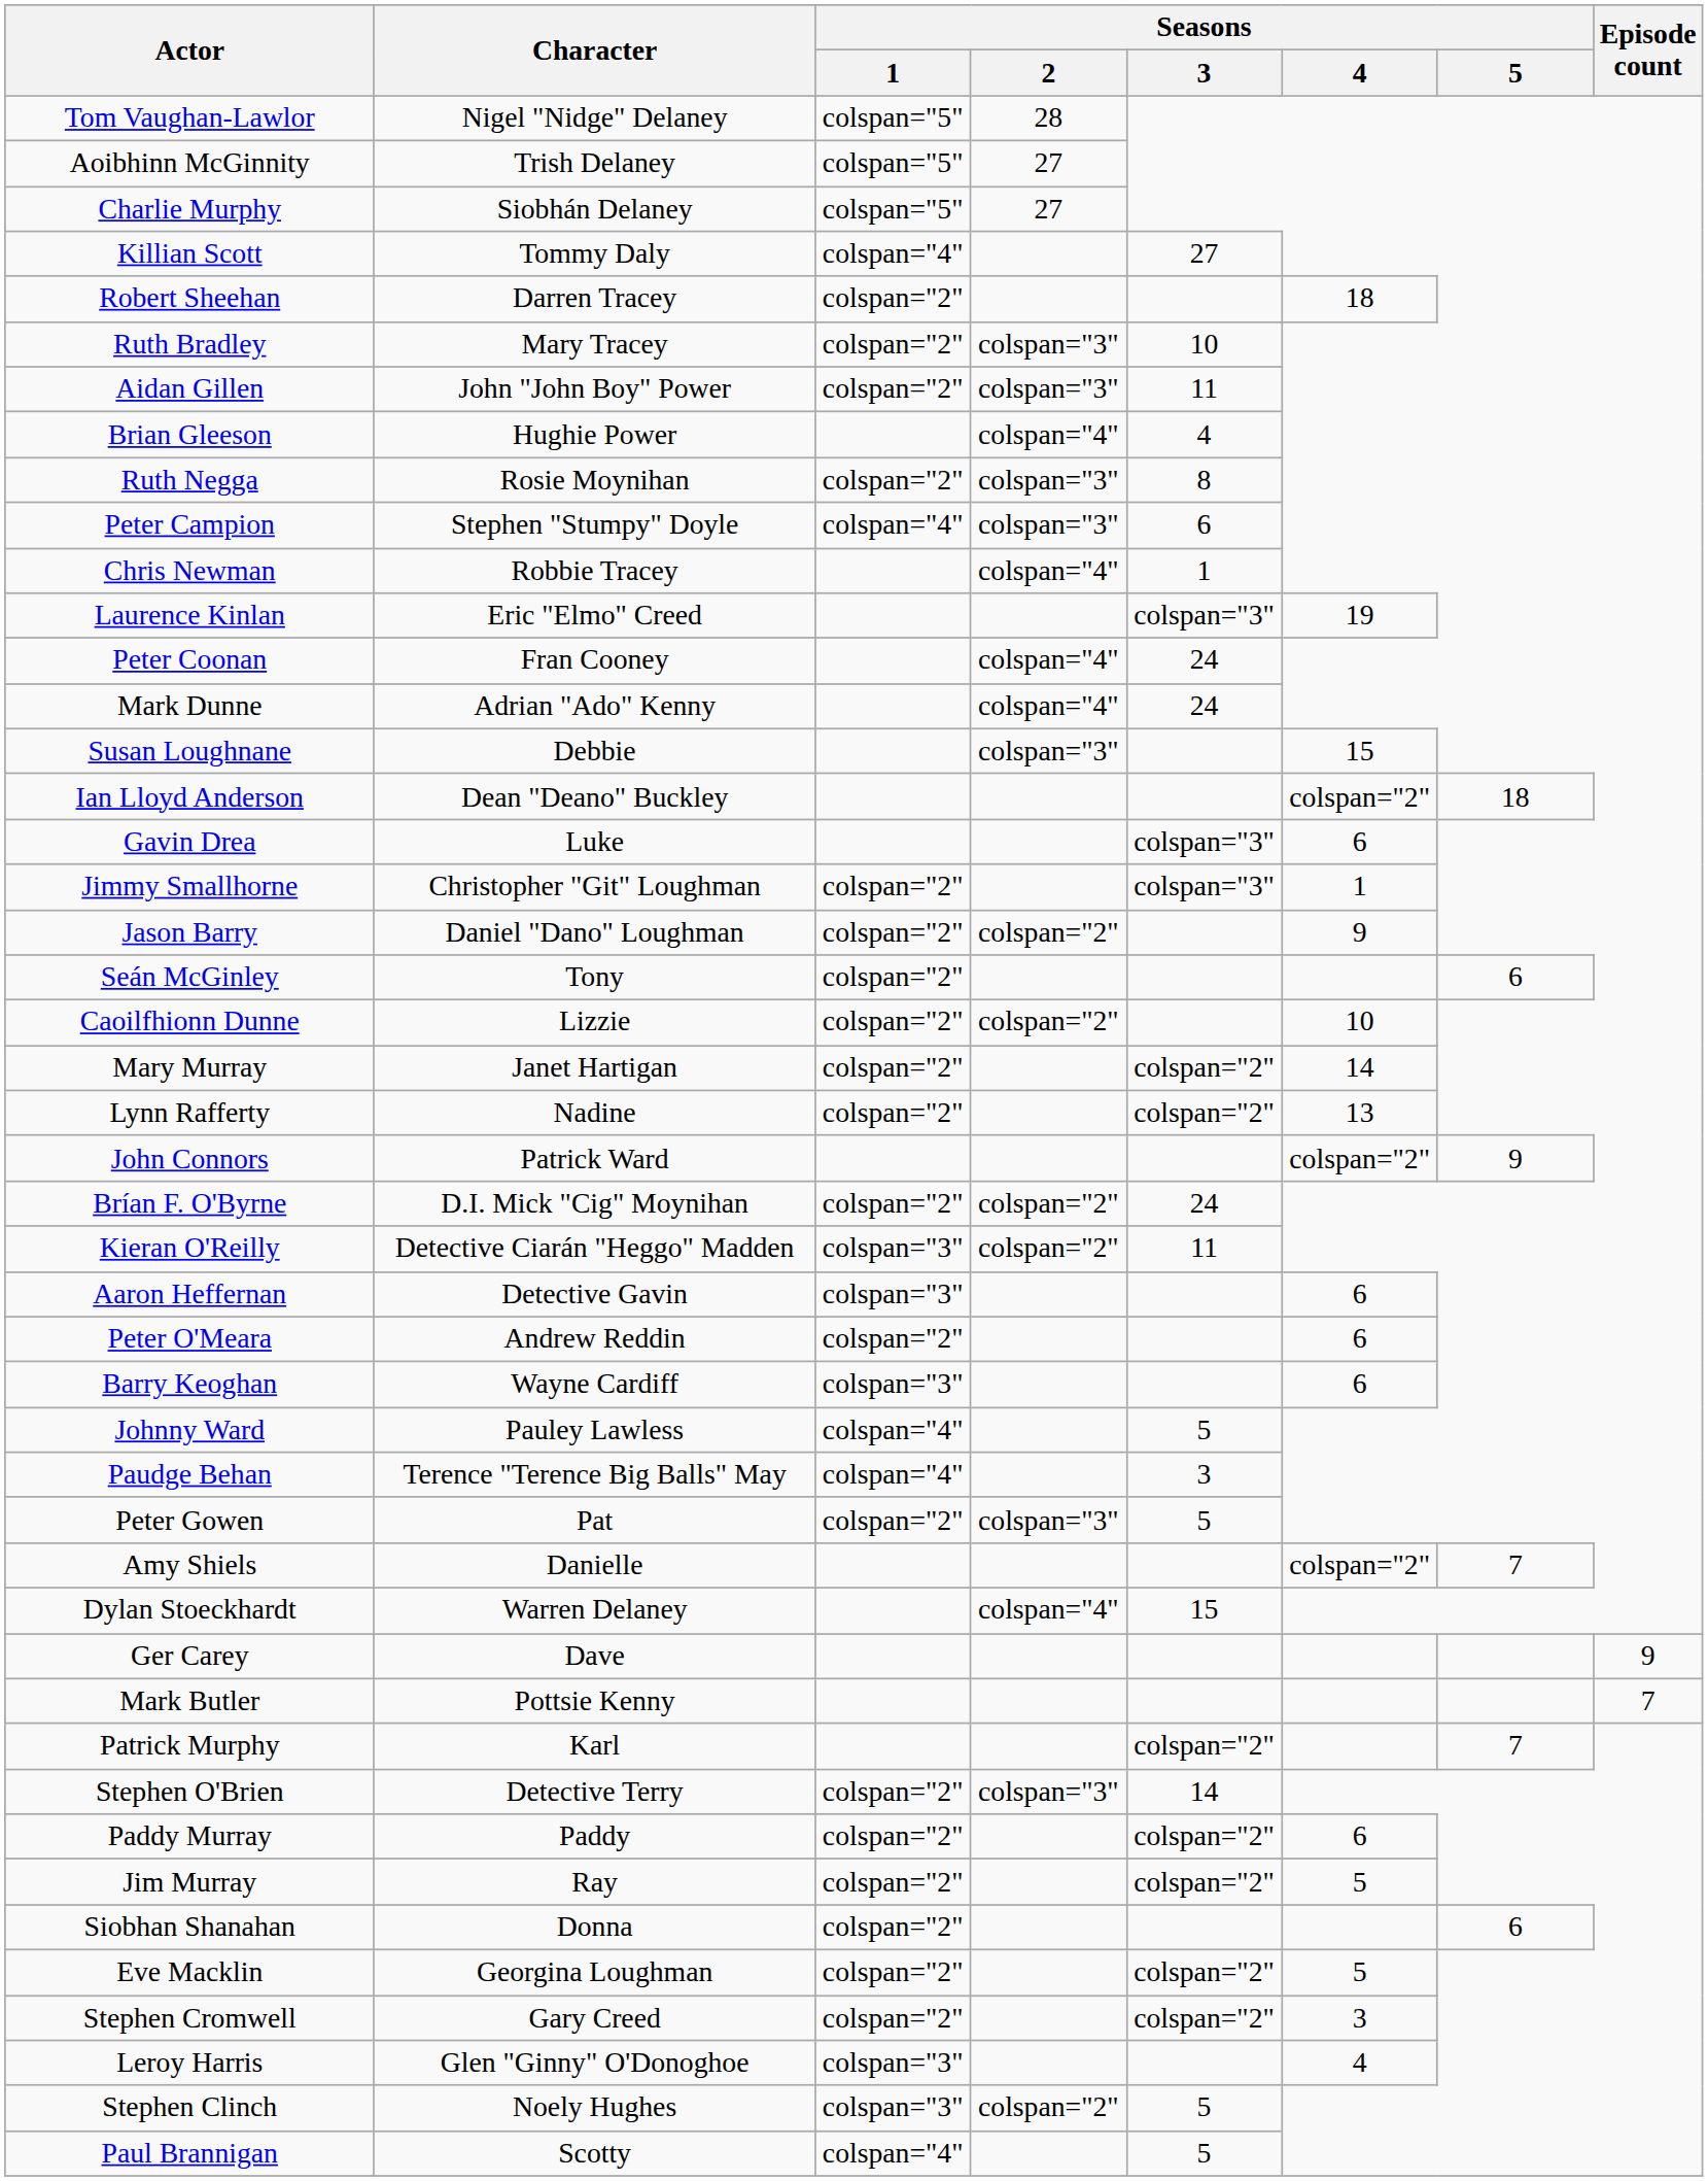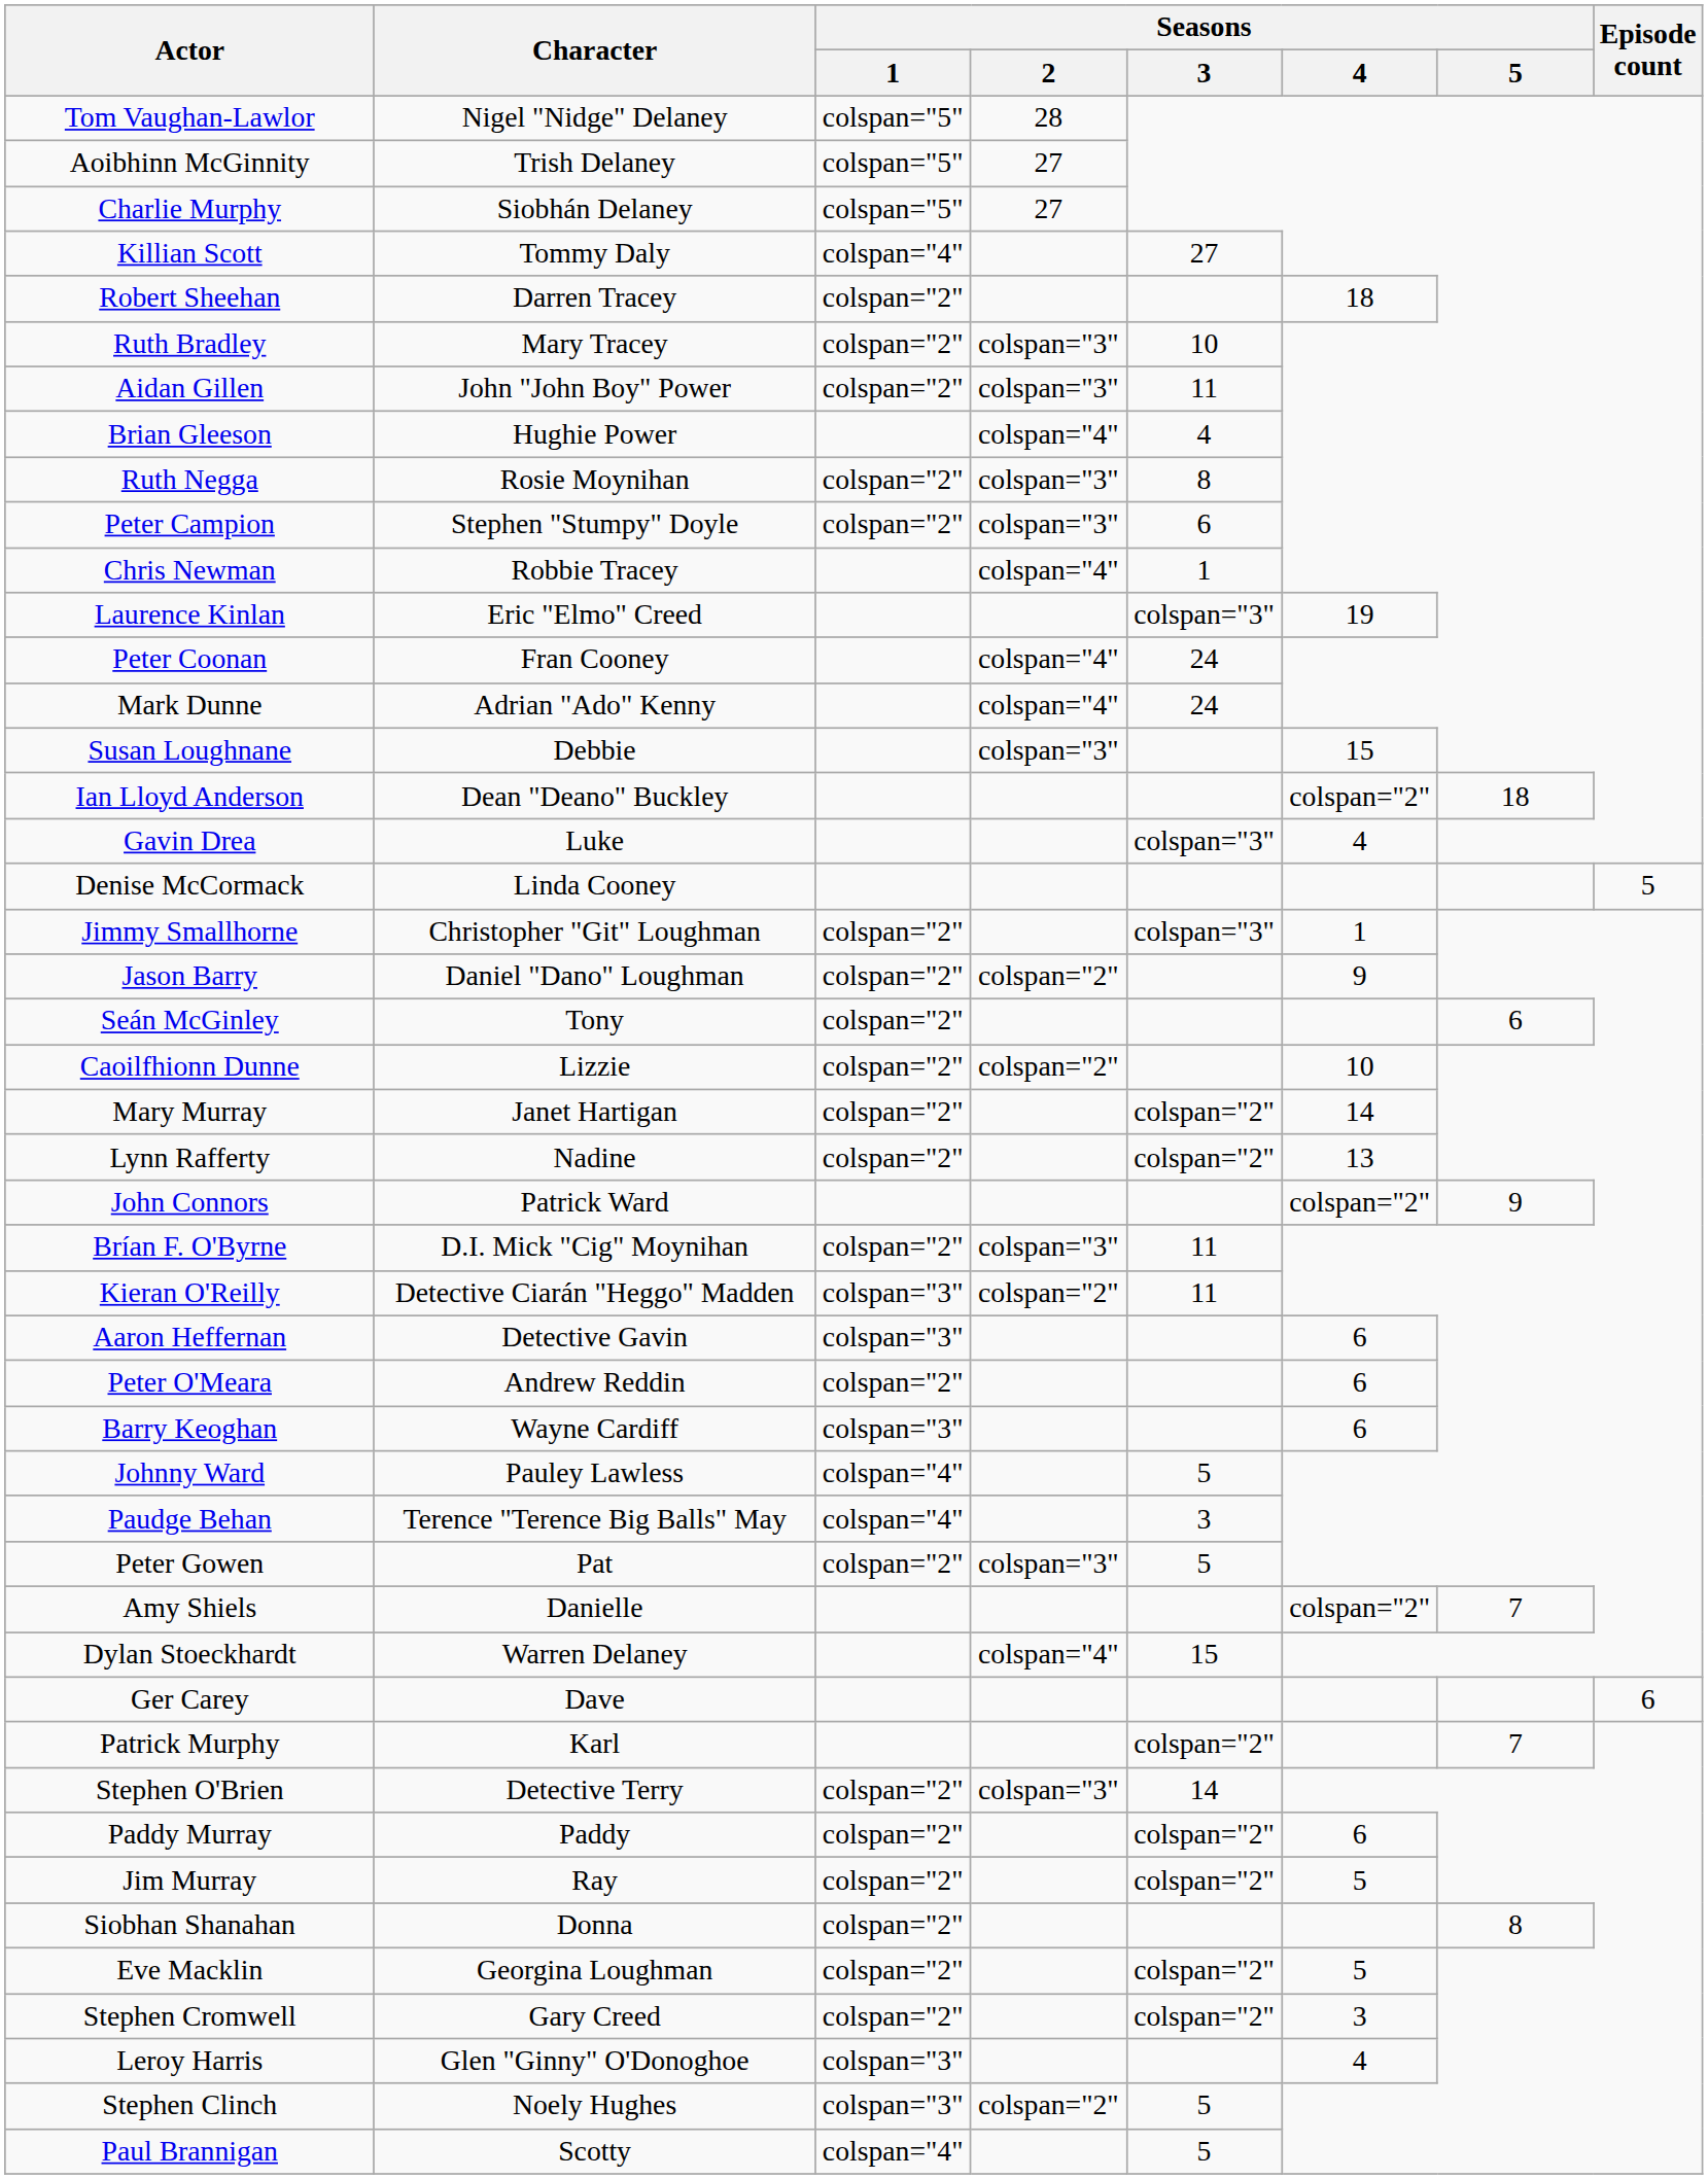Peter Campion | Seasons / 1: colspan="4" -> colspan="2"
Gavin Drea | Seasons / 4: 6 -> 4
+ row: Denise McCormack | Linda Cooney | 5
Brían F. O'Byrne | Seasons / 2: colspan="2" -> colspan="3"
Brían F. O'Byrne | Seasons / 3: 24 -> 11
Ger Carey | Episode count: 9 -> 6
- row: Mark Butler | Pottsie Kenny | 7
Siobhan Shanahan | Seasons / 5: 6 -> 8
